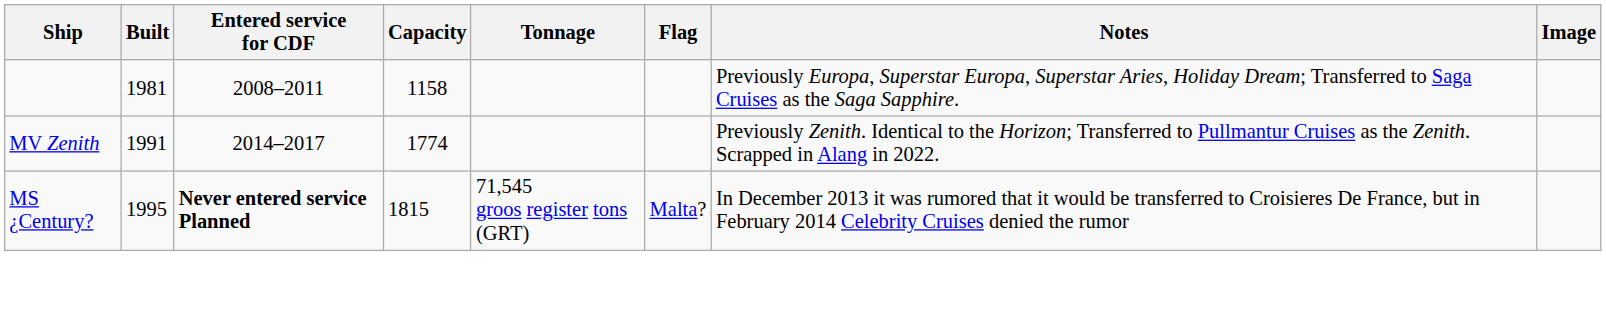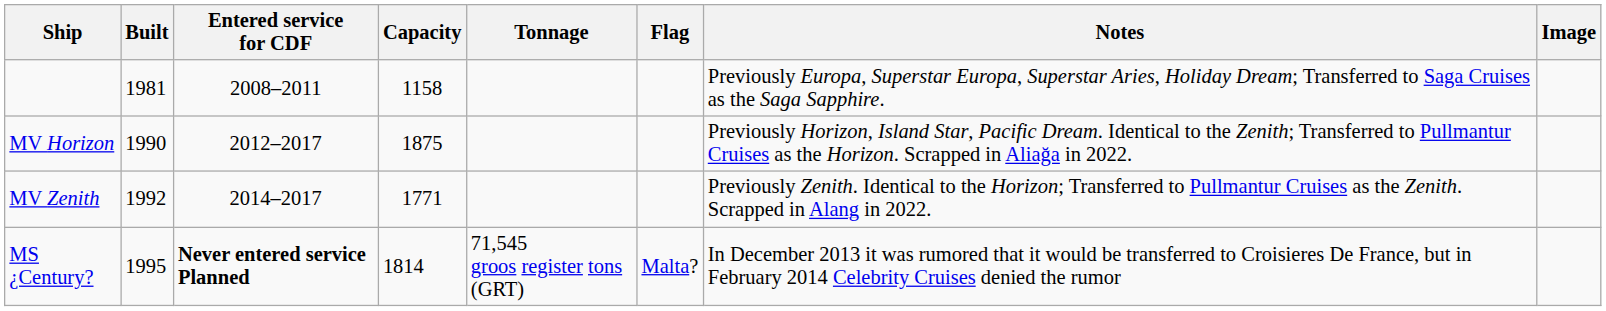+ row: MV Horizon | 1990 | 2012–2017 | 1875 | Previously Horizon, Island Star, Pacific Dream. Identical to the Zenith; Transferred to Pullmantur Cruises as the Horizon. Scrapped in Aliağa in 2022.
MV Zenith | Built: 1991 -> 1992
MV Zenith | Capacity: 1774 -> 1771
MS ¿Century? | Capacity: 1815 -> 1814
